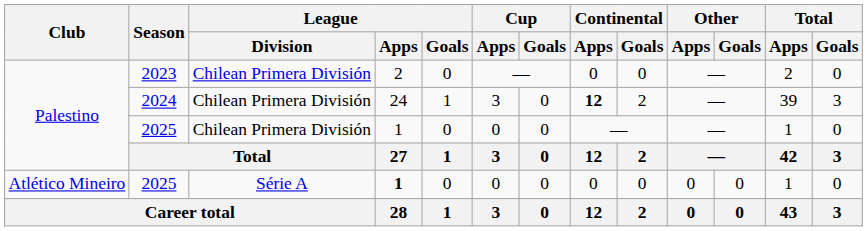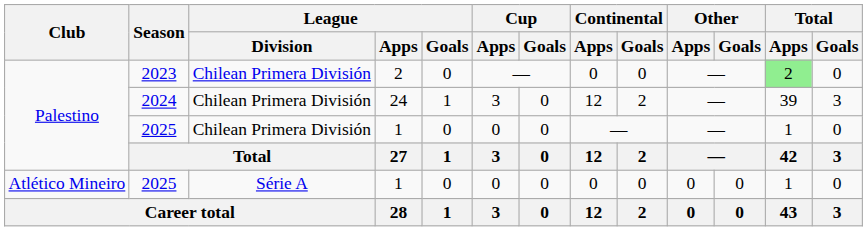2023 | Total / Apps: no background -> lightgreen background
2024 | Continental / Apps: bold -> normal
Atlético Mineiro / 2025 | League / Apps: bold -> normal
